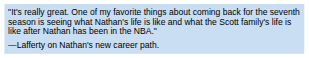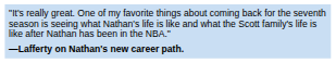row 2 | column 1: normal -> bold
